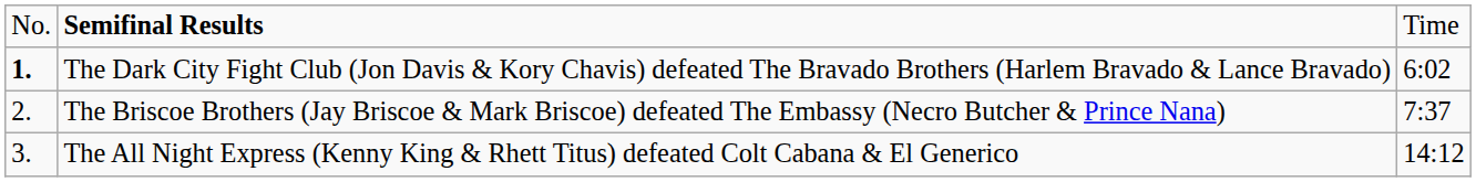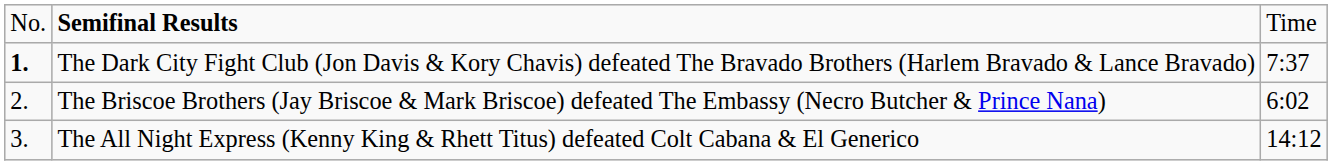row 2 | column 3: 6:02 -> 7:37
row 3 | column 3: 7:37 -> 6:02
